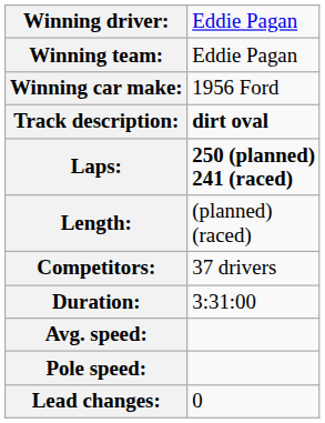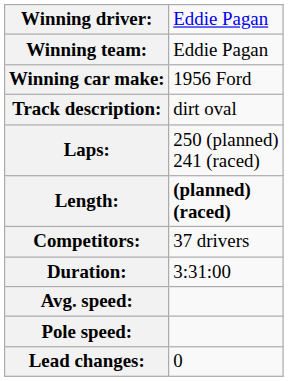Track description: | column 2: bold -> normal
Laps: | column 2: bold -> normal
Length: | column 2: normal -> bold
